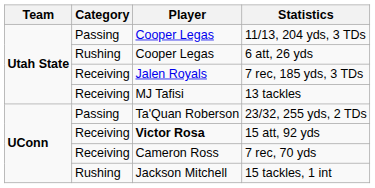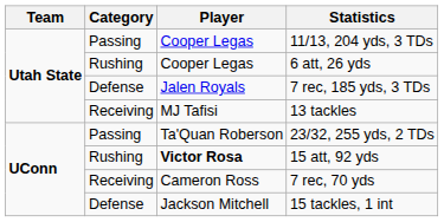7 rec, 185 yds, 3 TDs | Category: Receiving -> Defense
15 att, 92 yds | Category: Receiving -> Rushing
15 tackles, 1 int | Category: Rushing -> Defense
